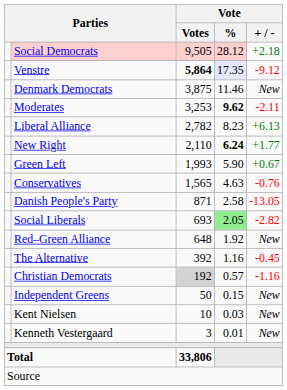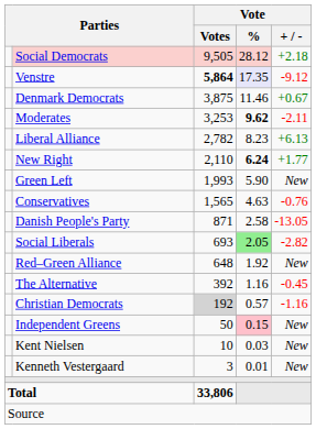Denmark Democrats | Vote / + / -: New -> +0.67
Green Left | Vote / + / -: +0.67 -> New
Independent Greens | Vote / %: no background -> pink background
